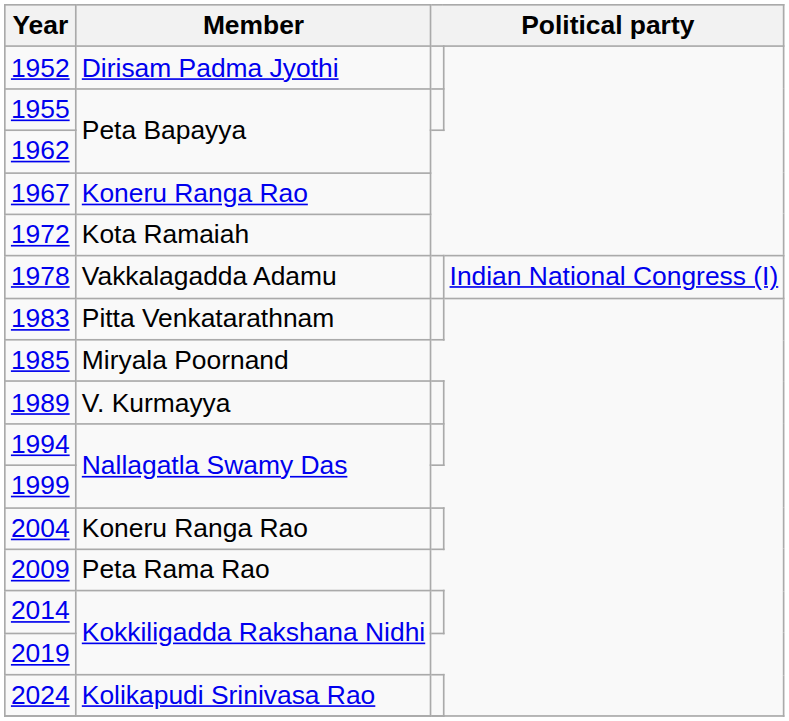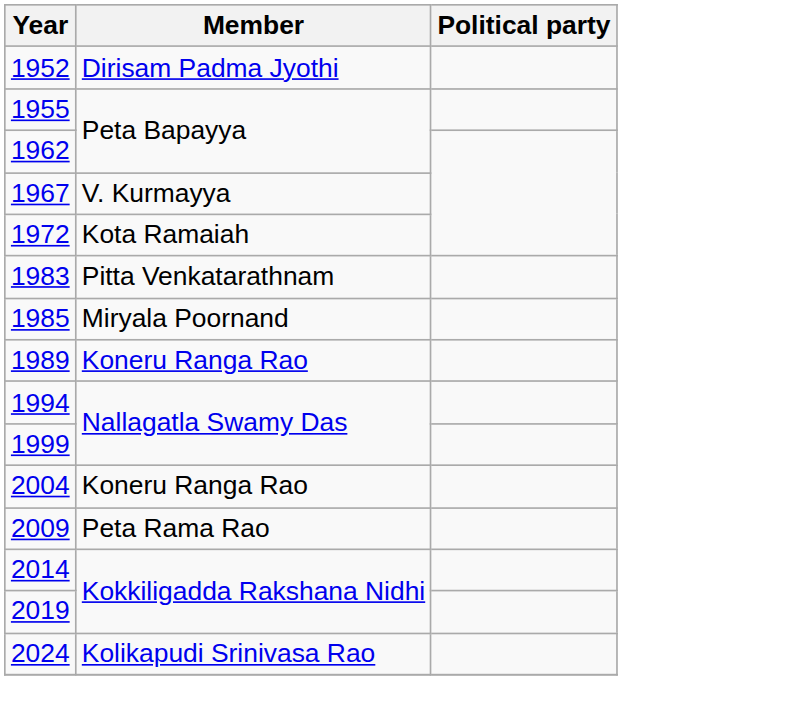1967 | Member: Koneru Ranga Rao -> V. Kurmayya
- row: 1978 | Vakkalagadda Adamu | Indian National Congress (I)
1989 | Member: V. Kurmayya -> Koneru Ranga Rao
